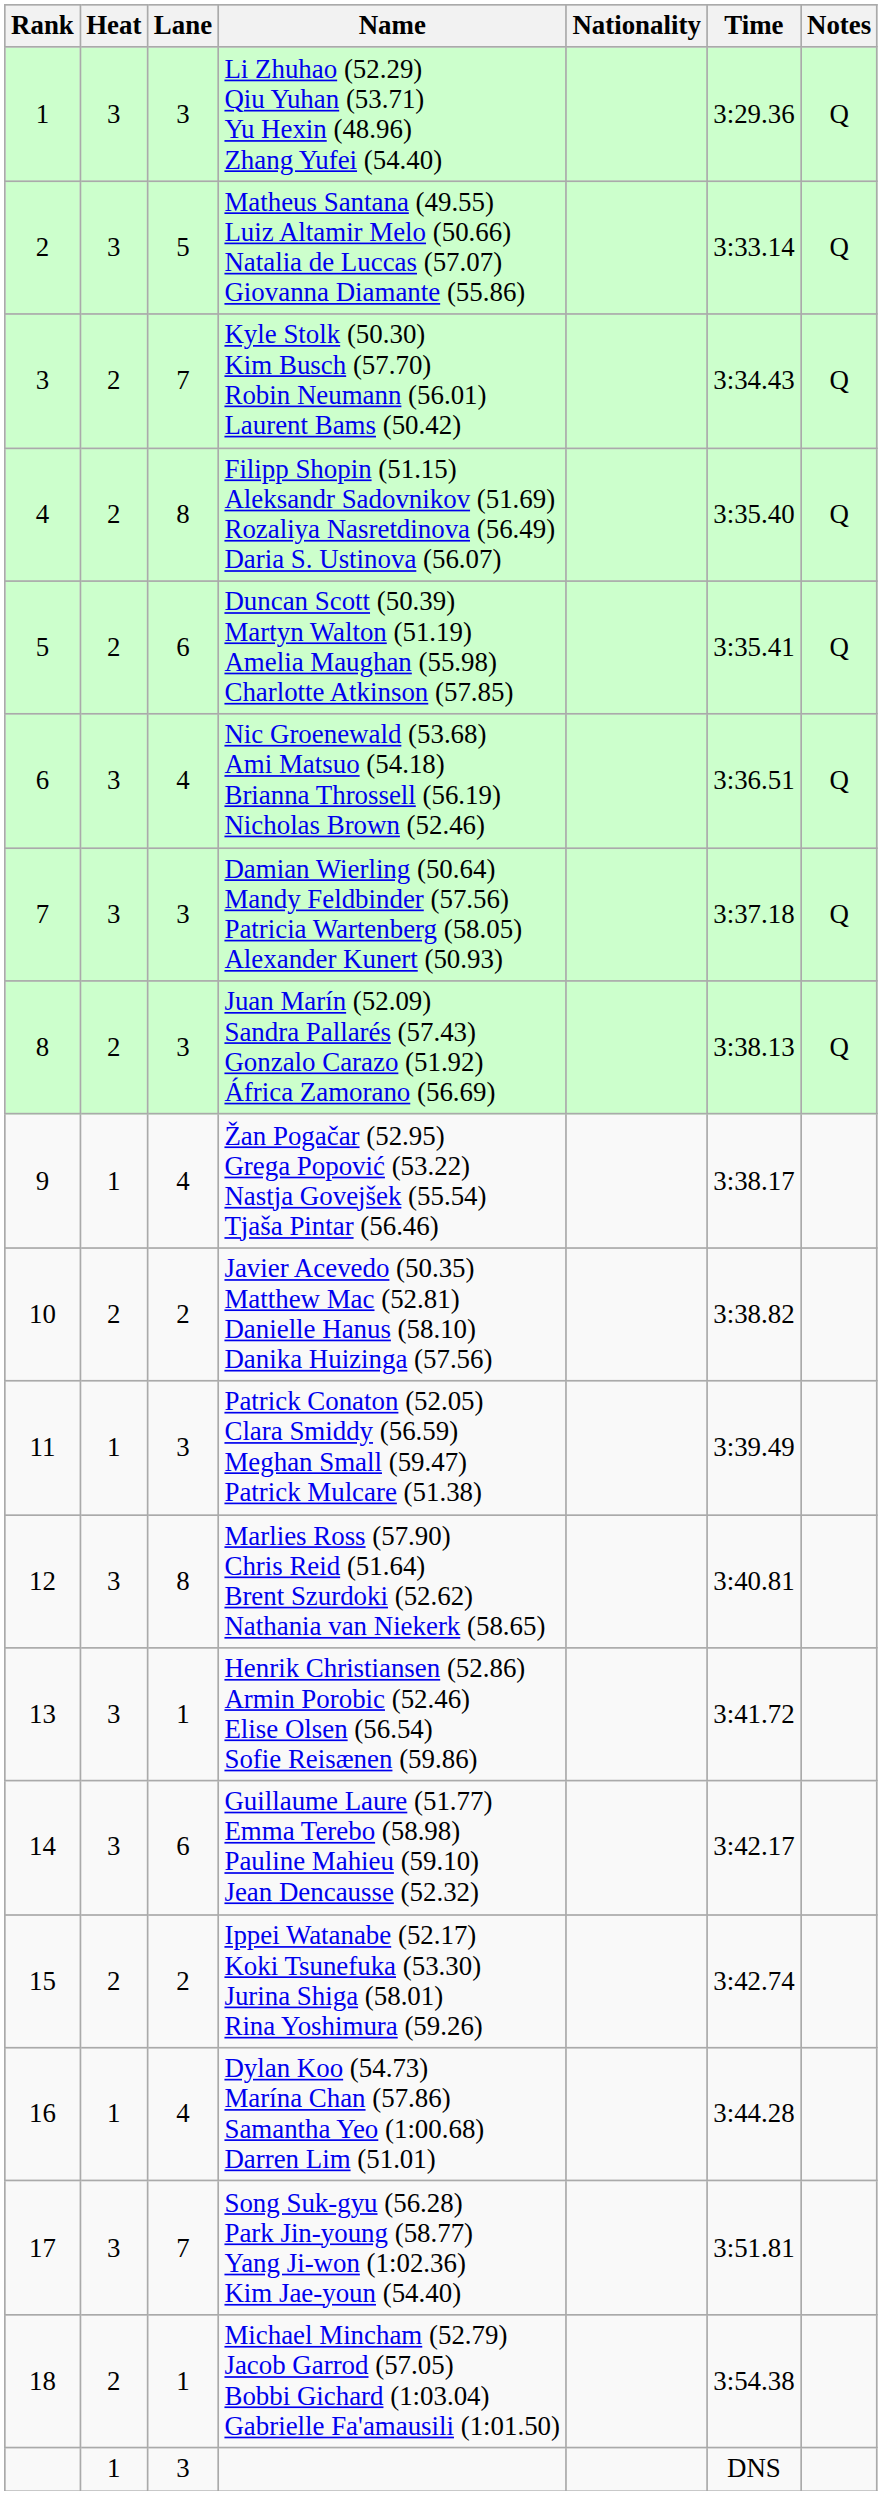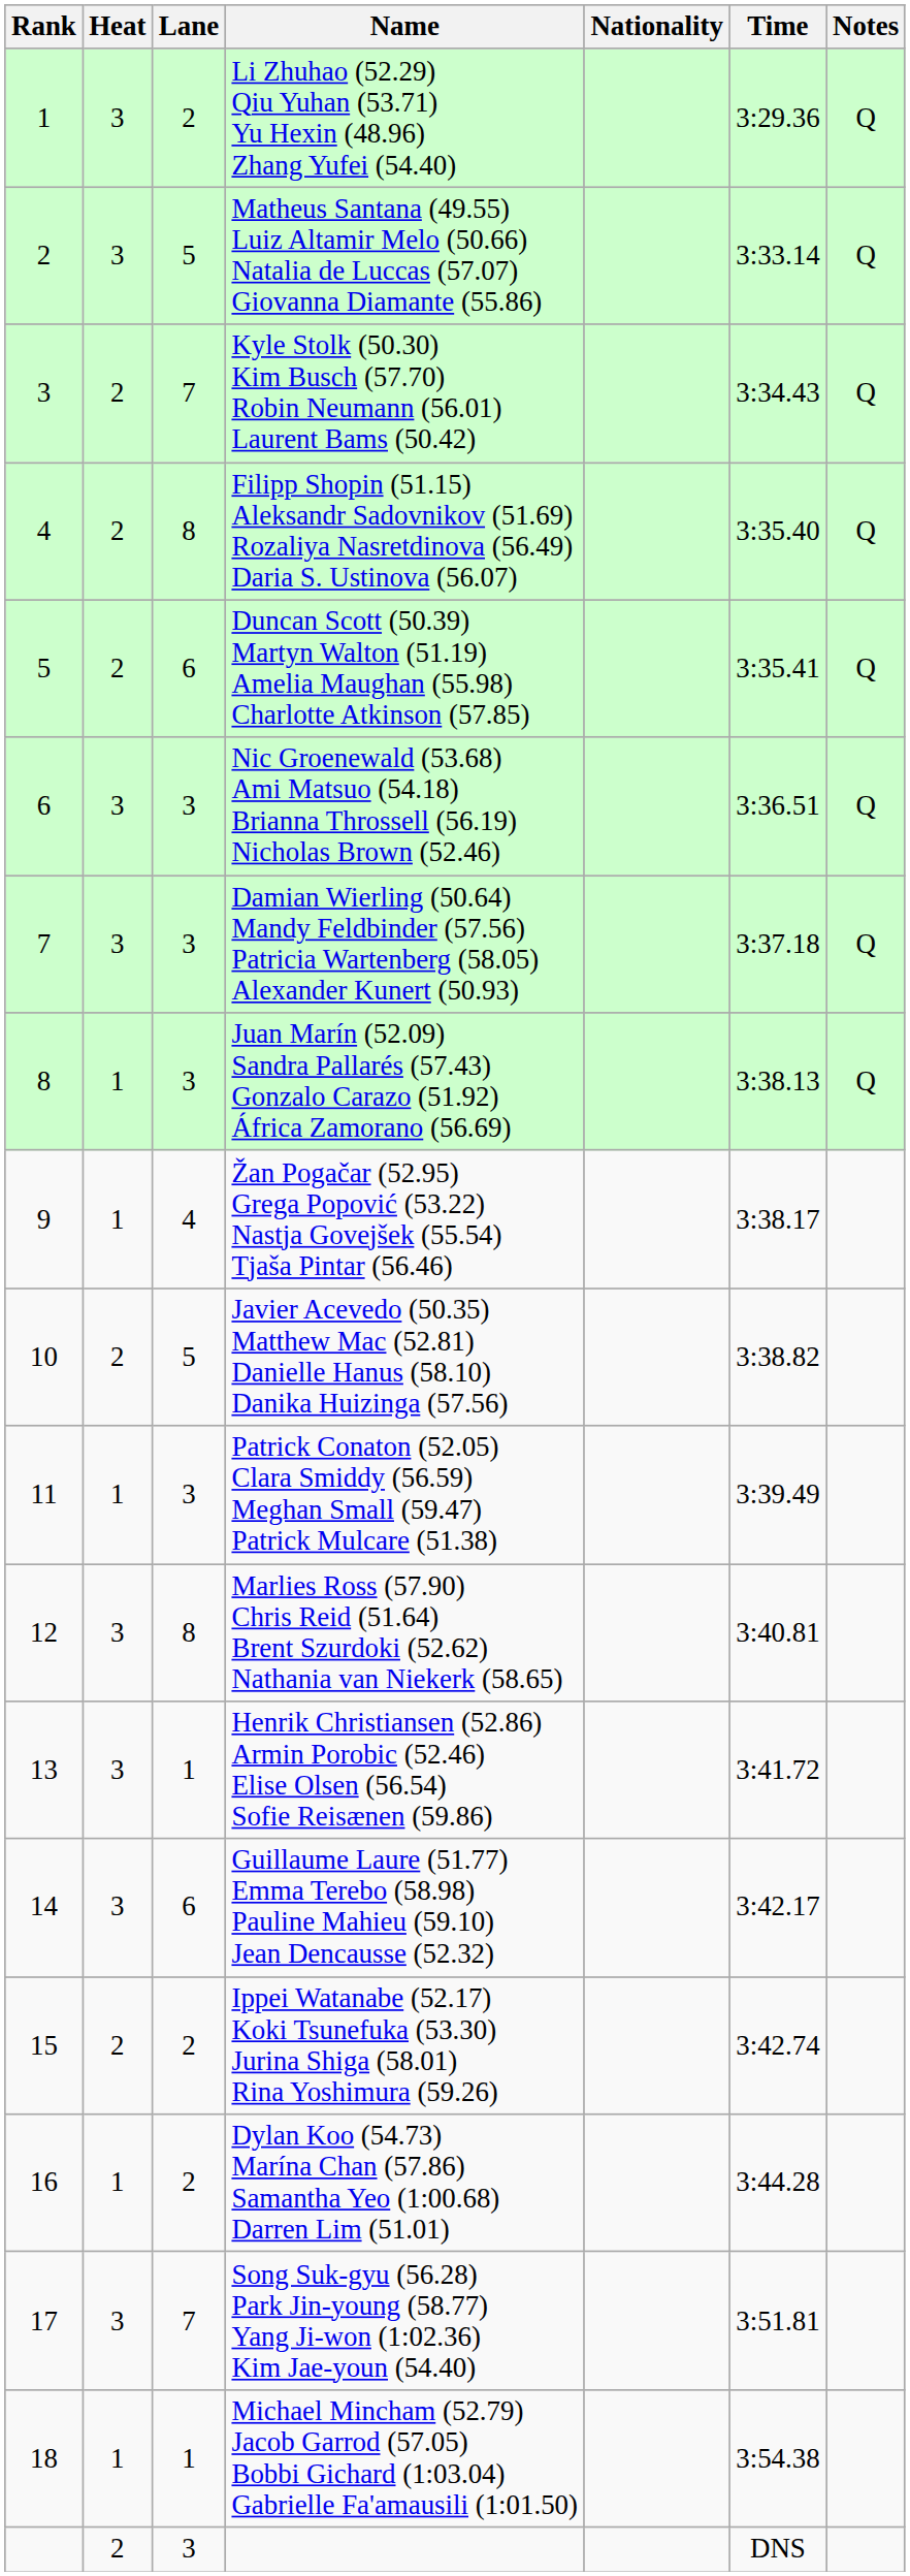row 2 | Lane: 3 -> 2
row 7 | Lane: 4 -> 3
row 9 | Heat: 2 -> 1
row 11 | Lane: 2 -> 5
row 17 | Lane: 4 -> 2
row 19 | Heat: 2 -> 1
row 20 | Heat: 1 -> 2
